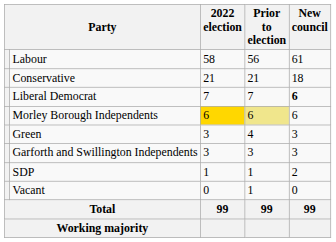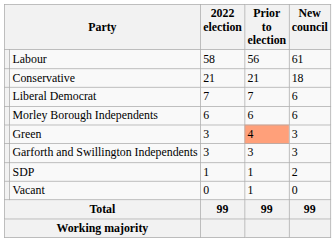Liberal Democrat | New council: bold -> normal
Morley Borough Independents | 2022 election: gold background -> no background
Morley Borough Independents | Prior to election: khaki background -> no background
Green | Prior to election: no background -> lightsalmon background
